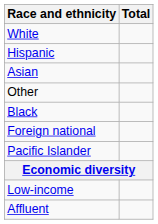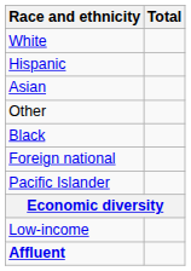Affluent | Race and ethnicity: normal -> bold
